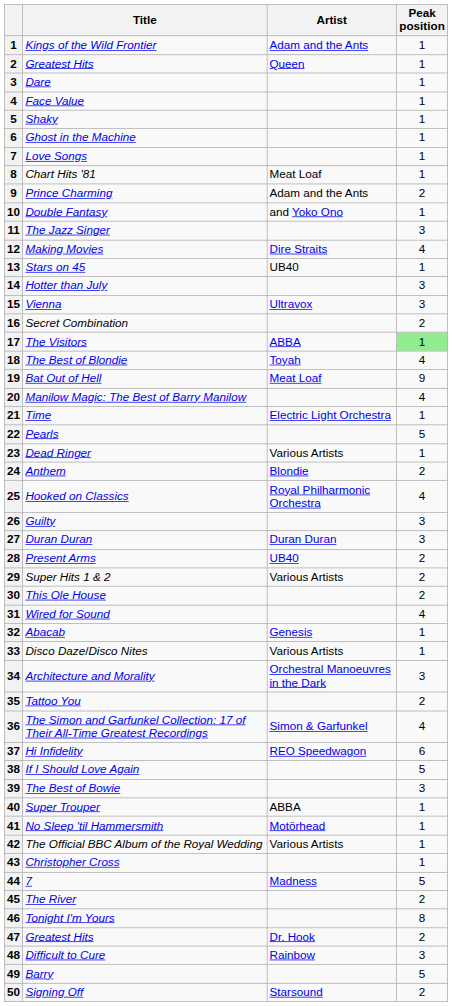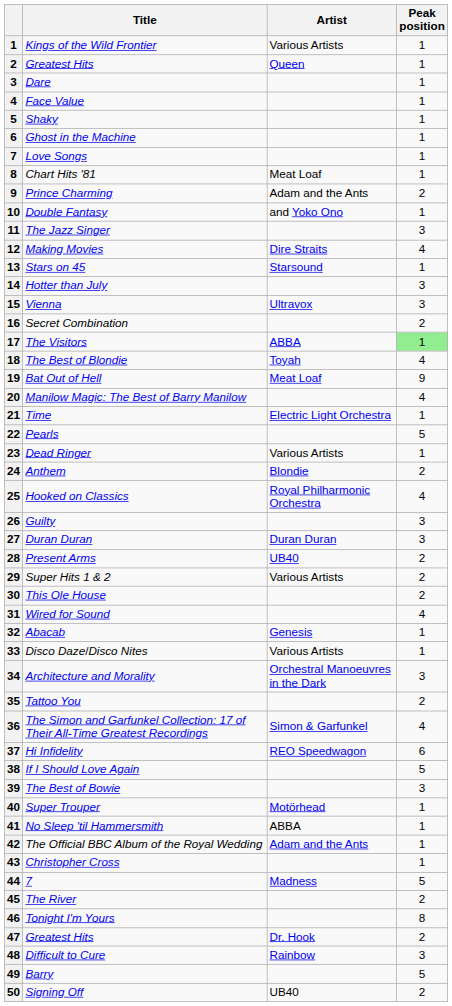Kings of the Wild Frontier | Artist: Adam and the Ants -> Various Artists
Stars on 45 | Artist: UB40 -> Starsound
Super Trouper | Artist: ABBA -> Motörhead
No Sleep 'til Hammersmith | Artist: Motörhead -> ABBA
The Official BBC Album of the Royal Wedding | Artist: Various Artists -> Adam and the Ants
Signing Off | Artist: Starsound -> UB40
